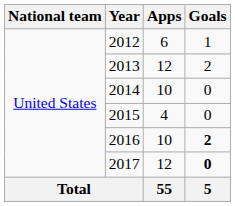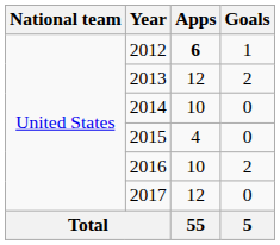2012 | Apps: normal -> bold
2016 | Goals: bold -> normal
2017 | Goals: bold -> normal
